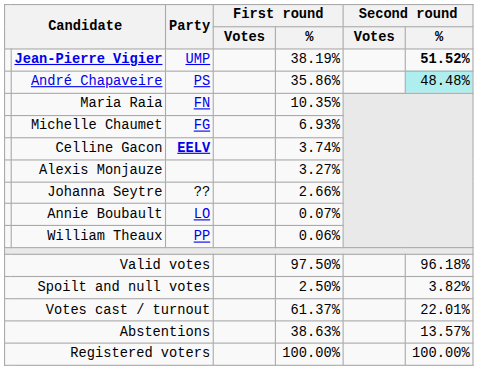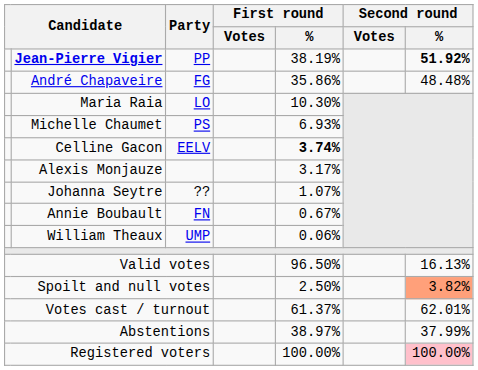Jean-Pierre Vigier | Party: UMP -> PP
Jean-Pierre Vigier | Second round / %: 51.52% -> 51.92%
André Chapaveire | Party: PS -> FG
André Chapaveire | Second round / %: paleturquoise background -> no background
Maria Raia | Party: FN -> LO
Maria Raia | First round / %: 10.35% -> 10.30%
Michelle Chaumet | Party: FG -> PS
Celline Gacon | Party: bold -> normal
Celline Gacon | First round / %: normal -> bold
Alexis Monjauze | First round / %: 3.27% -> 3.17%
Johanna Seytre | First round / %: 2.66% -> 1.07%
Annie Boubault | Party: LO -> FN
Annie Boubault | First round / %: 0.07% -> 0.67%
William Theaux | Party: PP -> UMP
Valid votes | First round / %: 97.50% -> 96.50%
Valid votes | Second round / %: 96.18% -> 16.13%
Spoilt and null votes | Second round / %: no background -> lightsalmon background
Votes cast / turnout | Second round / %: 22.01% -> 62.01%
Abstentions | First round / %: 38.63% -> 38.97%
Abstentions | Second round / %: 13.57% -> 37.99%
Registered voters | Second round / %: no background -> pink background
